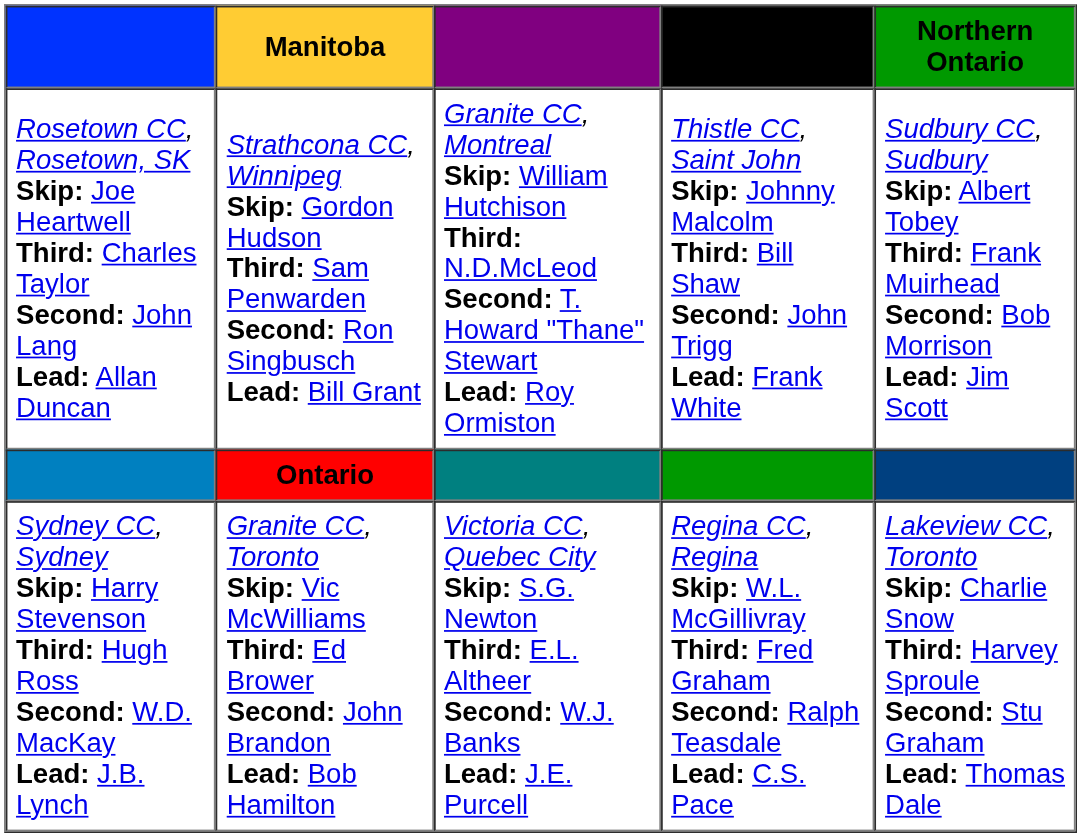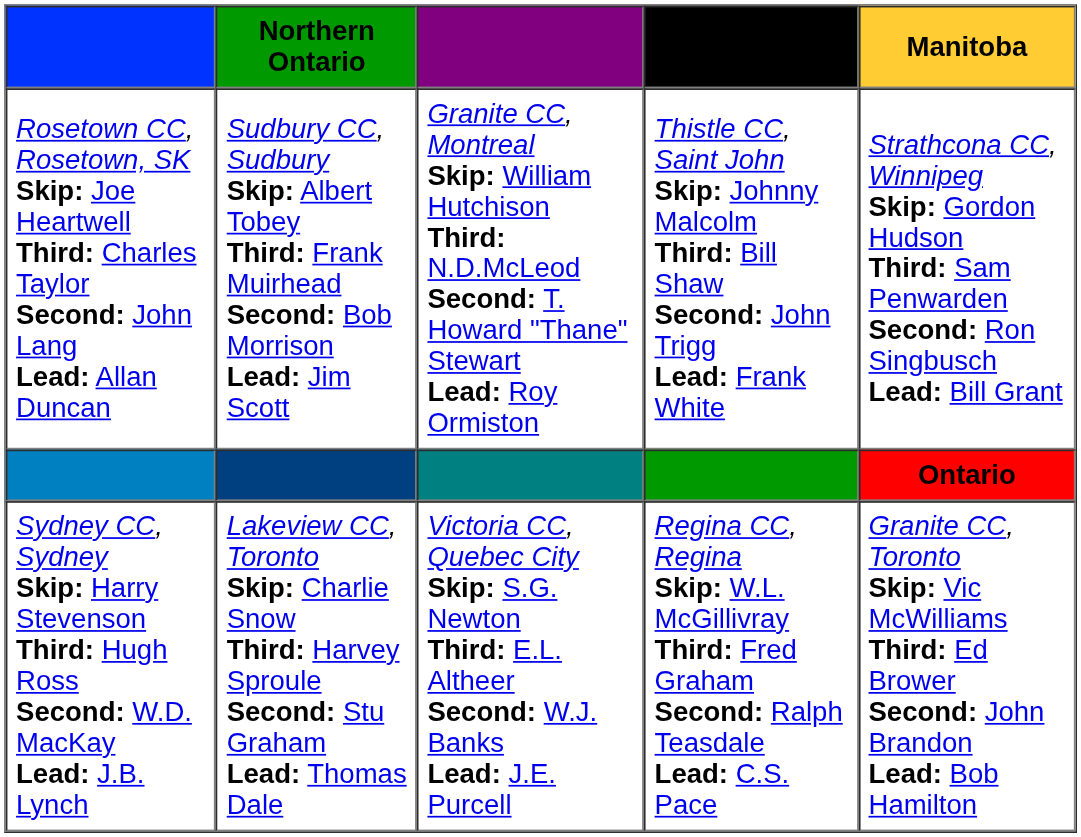columns swapped: Manitoba <-> Northern Ontario
